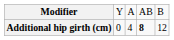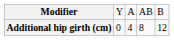Additional hip girth (cm) | column 4: bold -> normal
